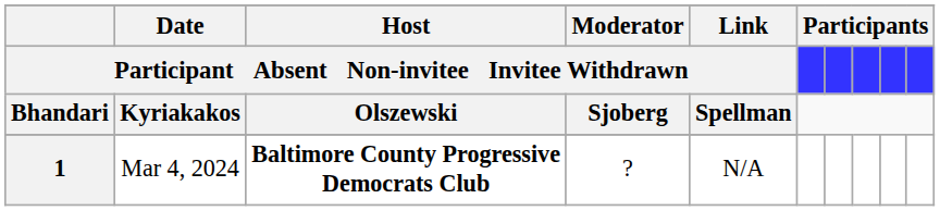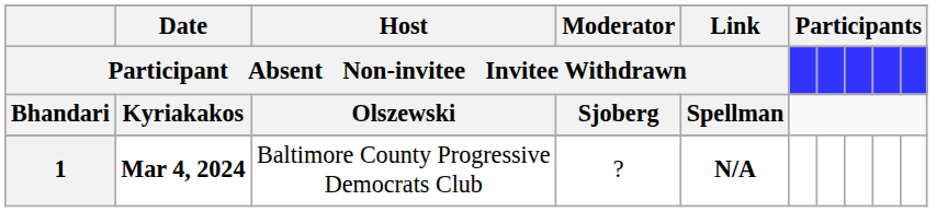1 | Date / Participant Absent Non-invitee Invitee Withdrawn: normal -> bold
1 | Host / Participant Absent Non-invitee Invitee Withdrawn: bold -> normal
1 | Link / Participant Absent Non-invitee Invitee Withdrawn: normal -> bold
